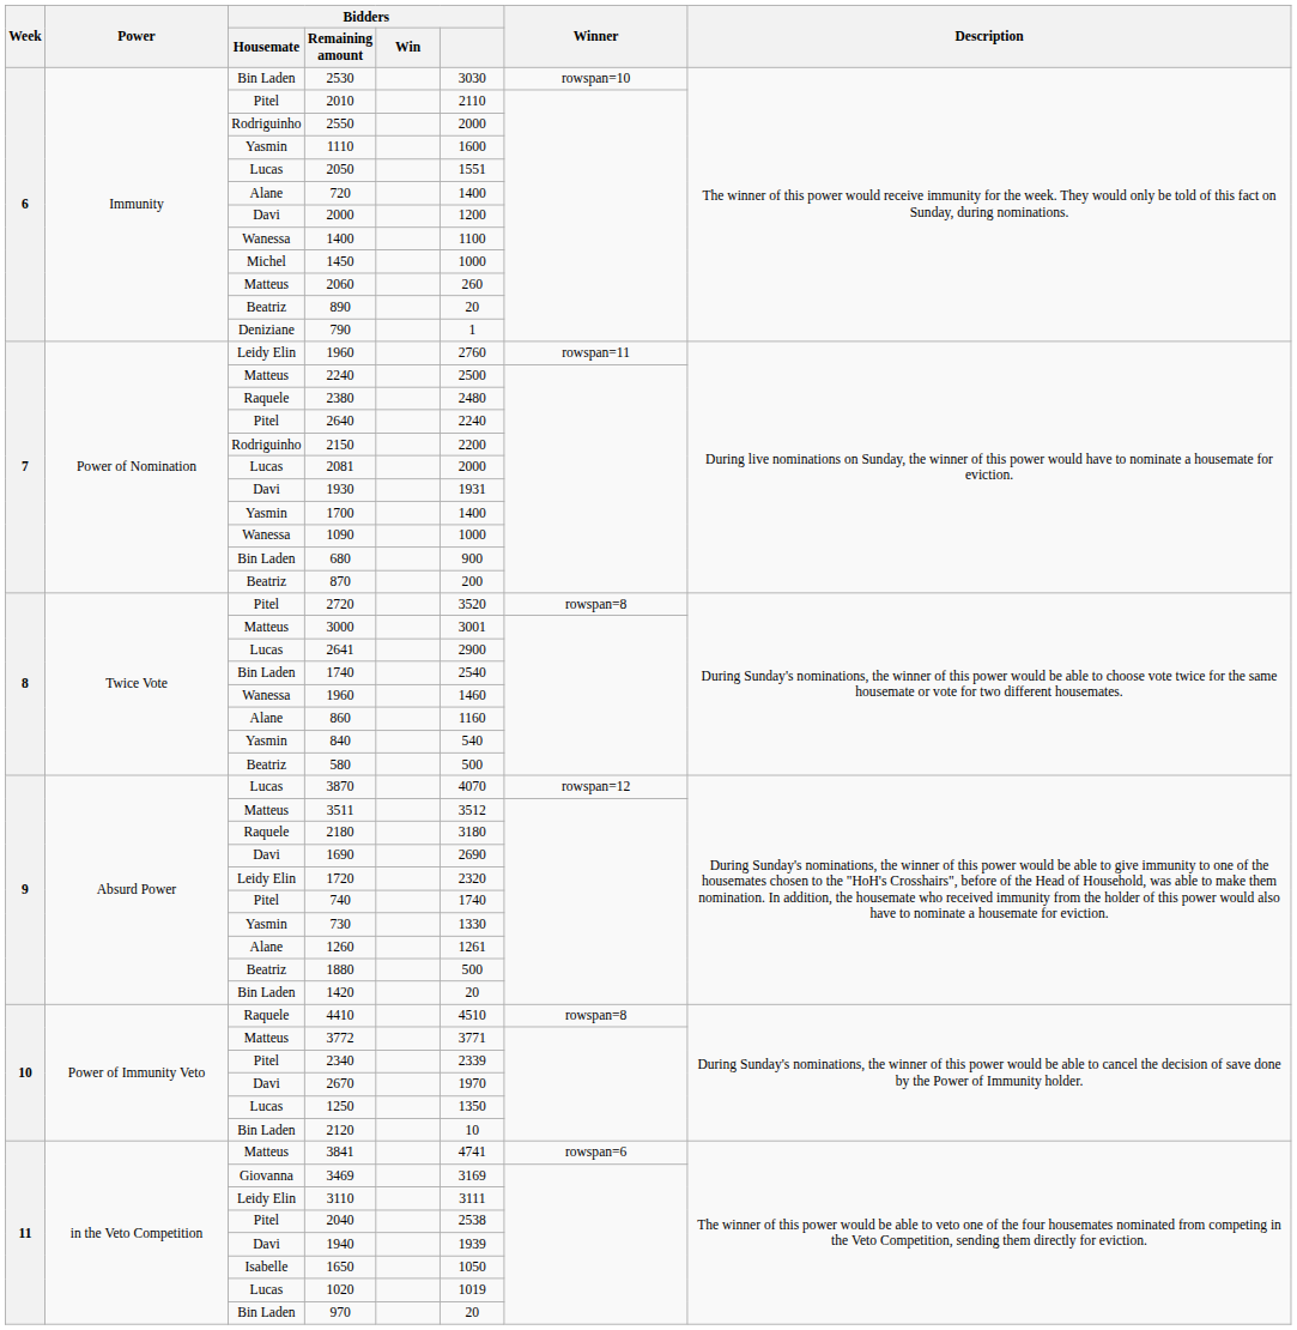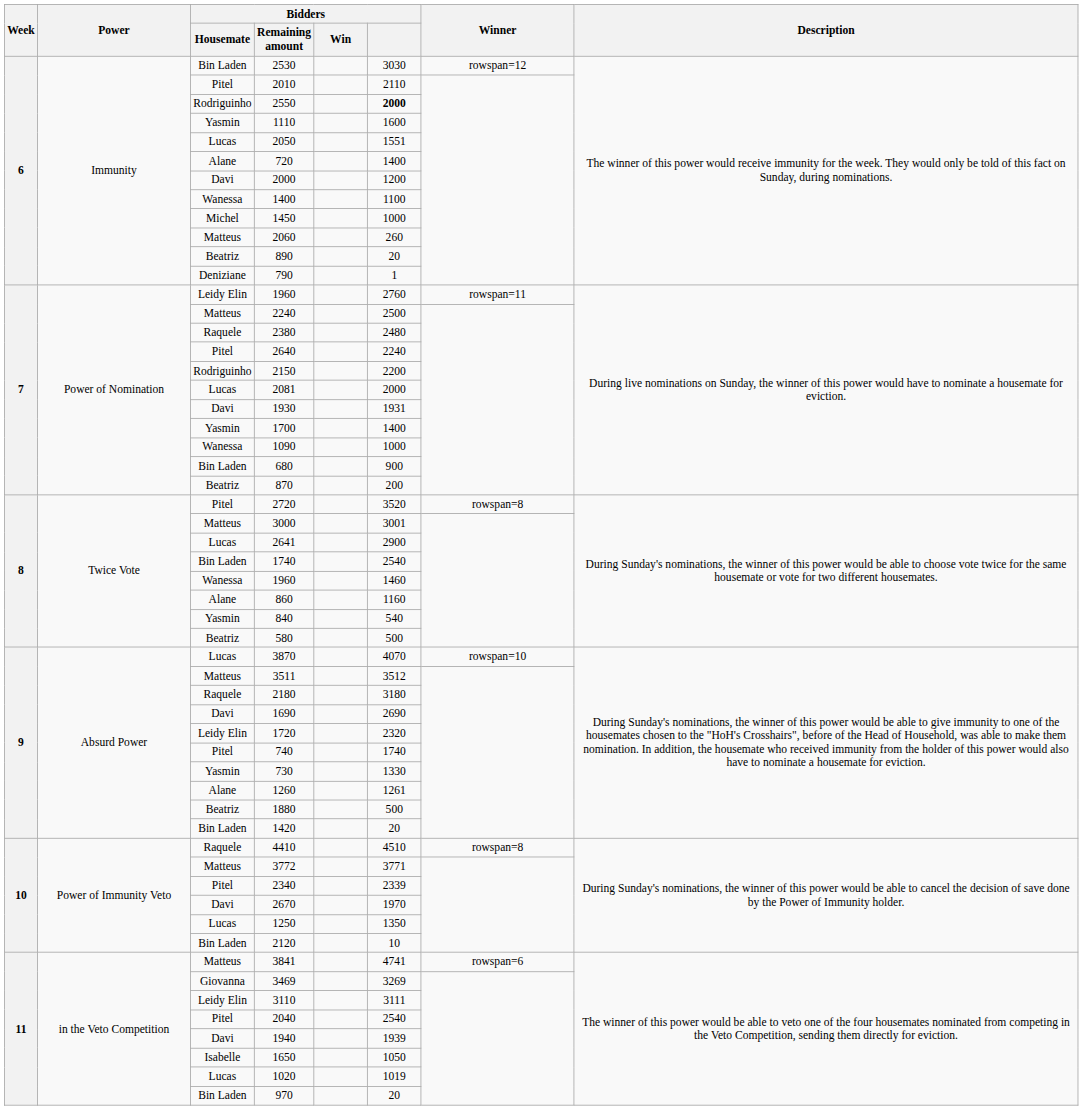2530 | Winner: rowspan=10 -> rowspan=12
2550 | Bidders: normal -> bold
3870 | Winner: rowspan=12 -> rowspan=10
3469 | Bidders: 3169 -> 3269
2040 | Bidders: 2538 -> 2540
